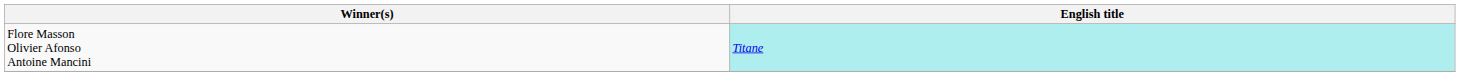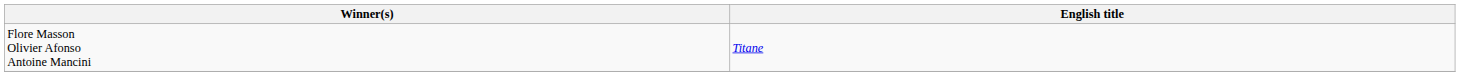Flore Masson Olivier Afonso Antoine Mancini | English title: paleturquoise background -> no background
